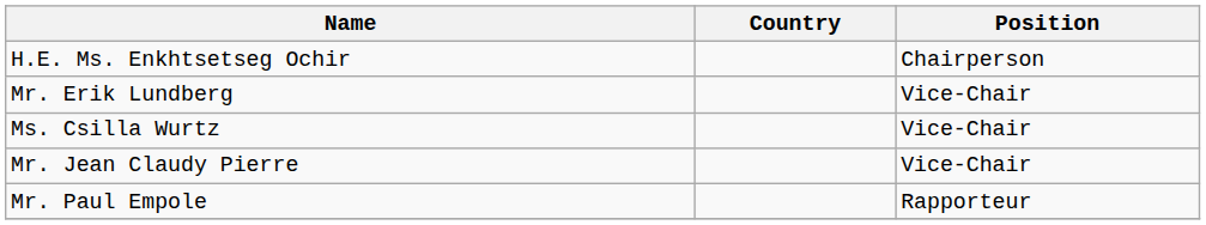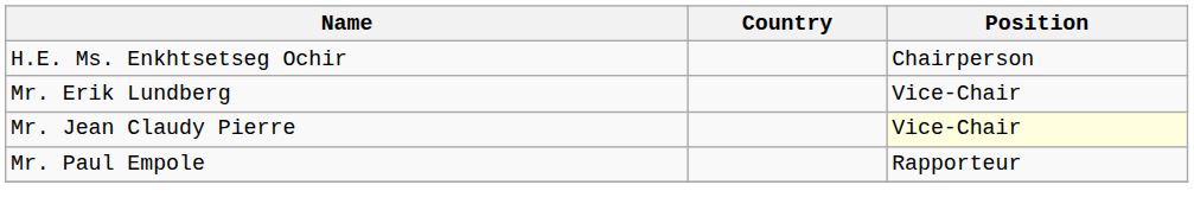- row: Ms. Csilla Wurtz | Vice-Chair
Mr. Jean Claudy Pierre | Position: no background -> lightyellow background
